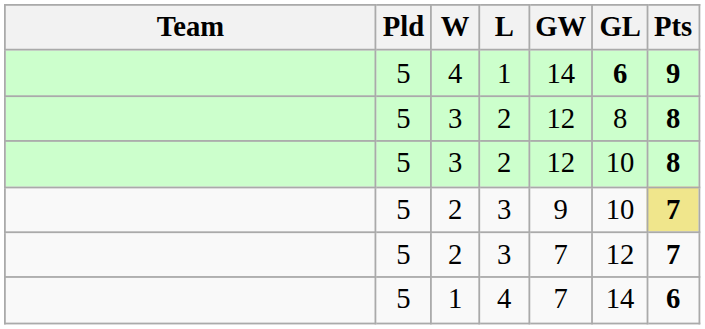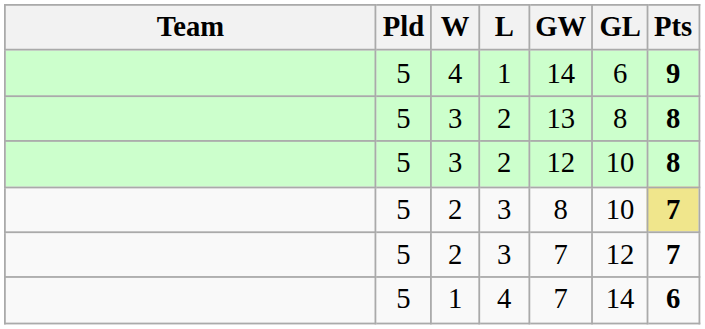row 2 | GL: bold -> normal
row 3 | GW: 12 -> 13
row 5 | GW: 9 -> 8
